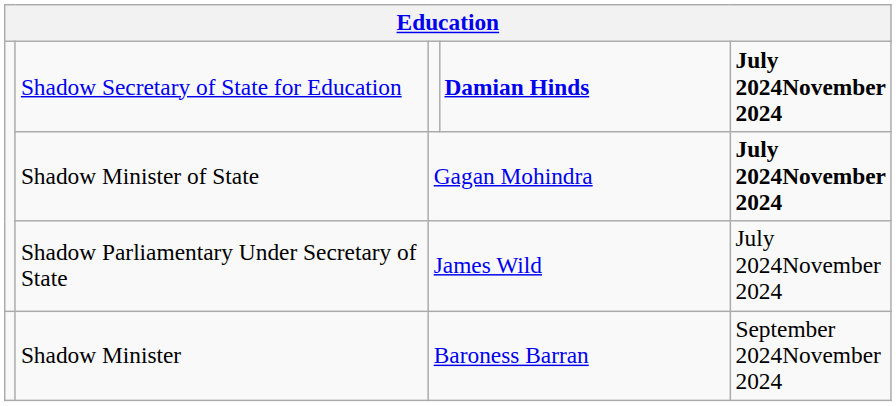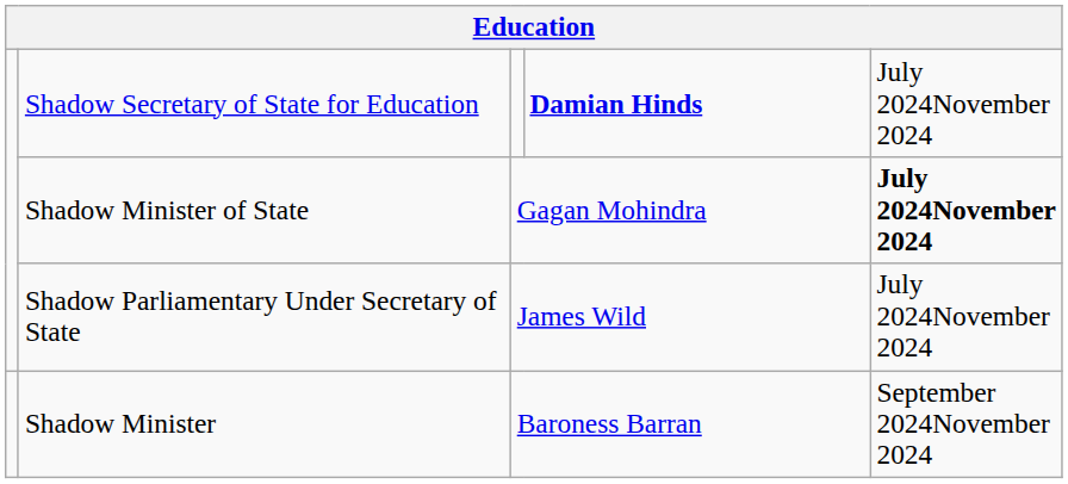Shadow Secretary of State for Education | column 5: bold -> normal
